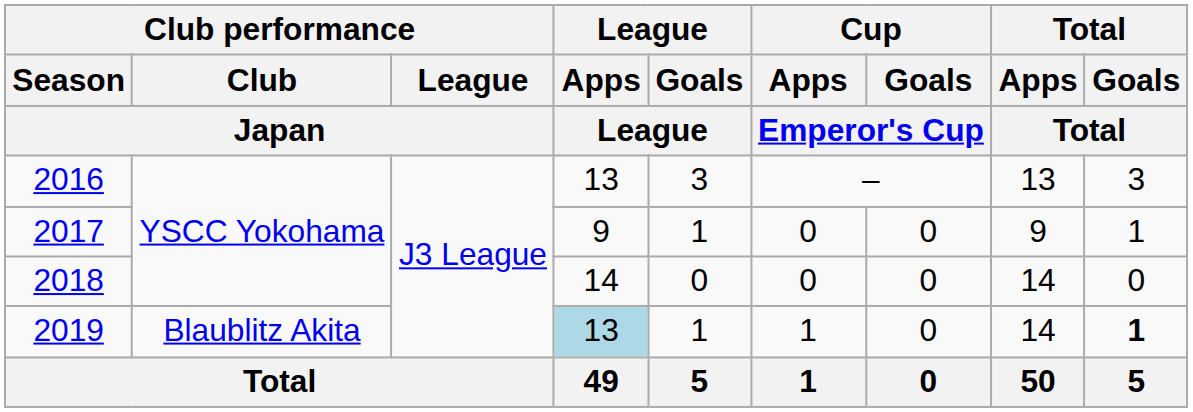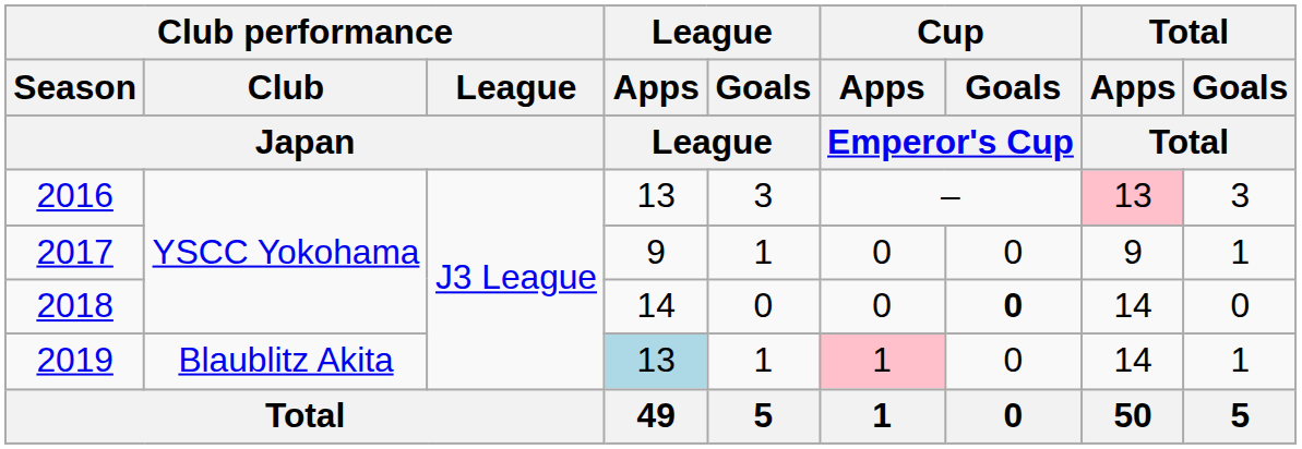2016 | Total / Apps / Total: no background -> pink background
2018 | Cup / Goals / Emperor's Cup: normal -> bold
2019 | Cup / Apps / Emperor's Cup: no background -> pink background
2019 | Total / Goals / Total: bold -> normal
